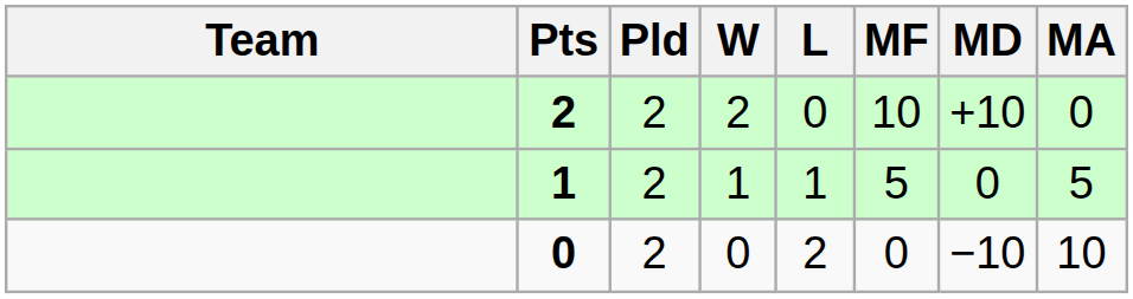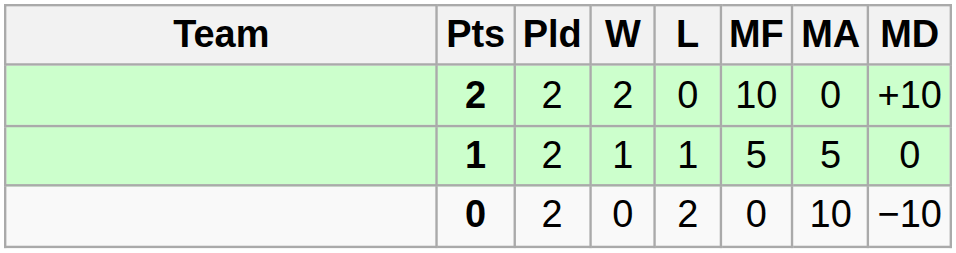columns swapped: MA <-> MD
